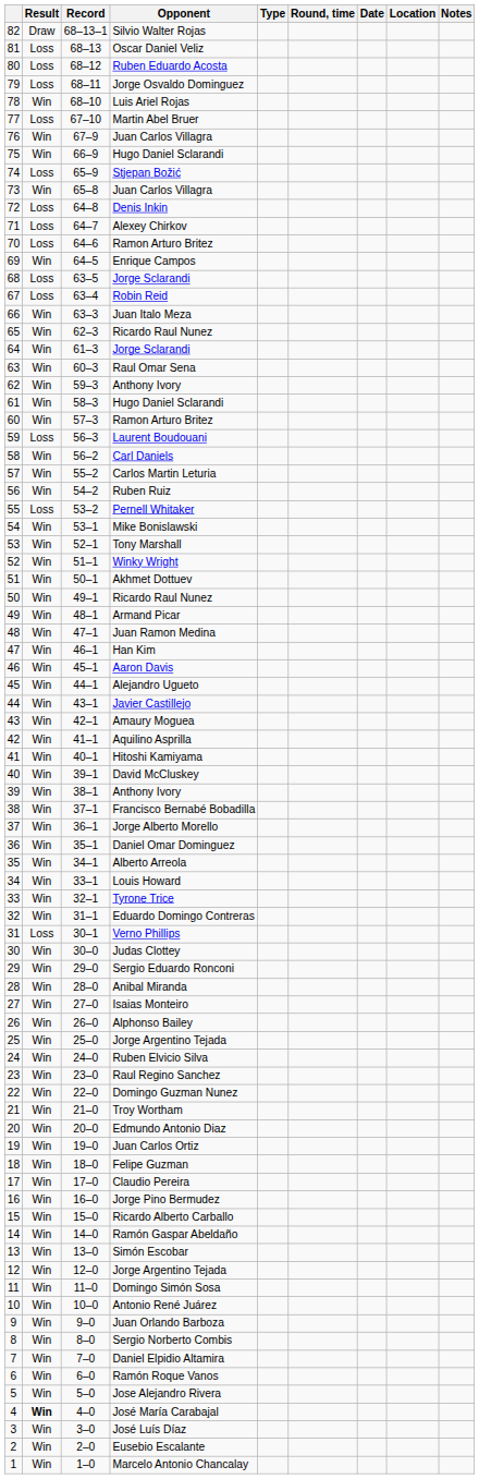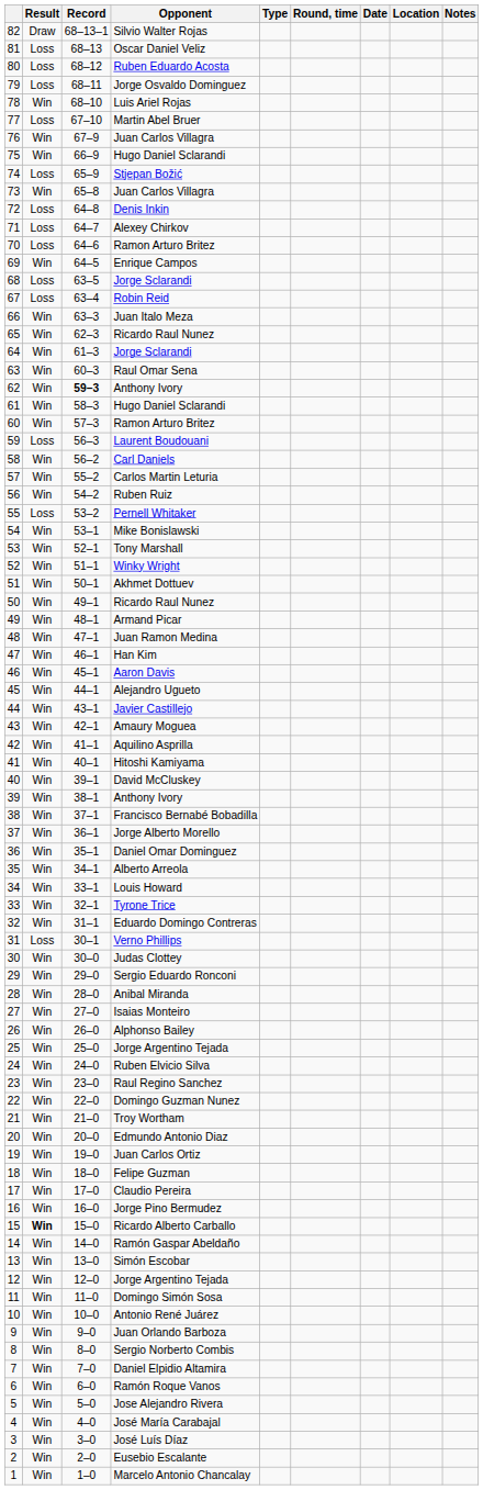62 / Anthony Ivory | Record: normal -> bold
Ricardo Alberto Carballo | Result: normal -> bold
José María Carabajal | Result: bold -> normal
